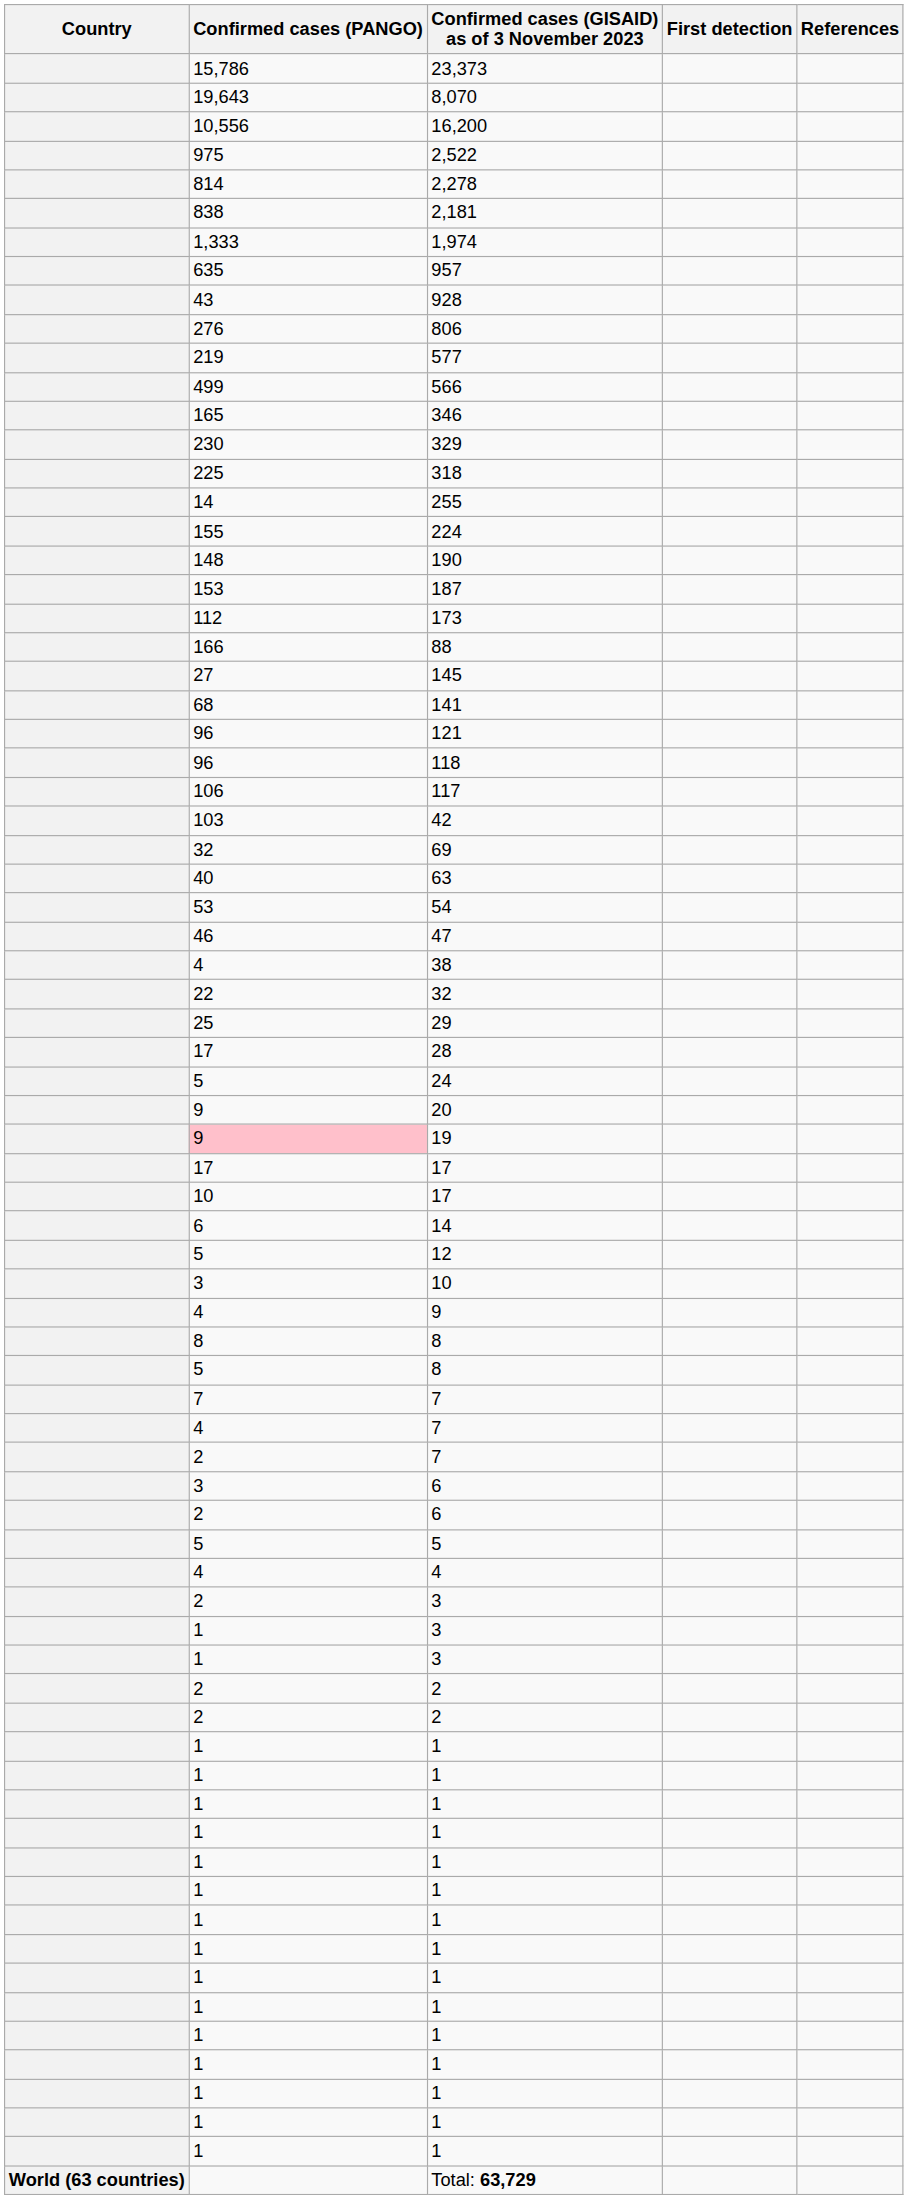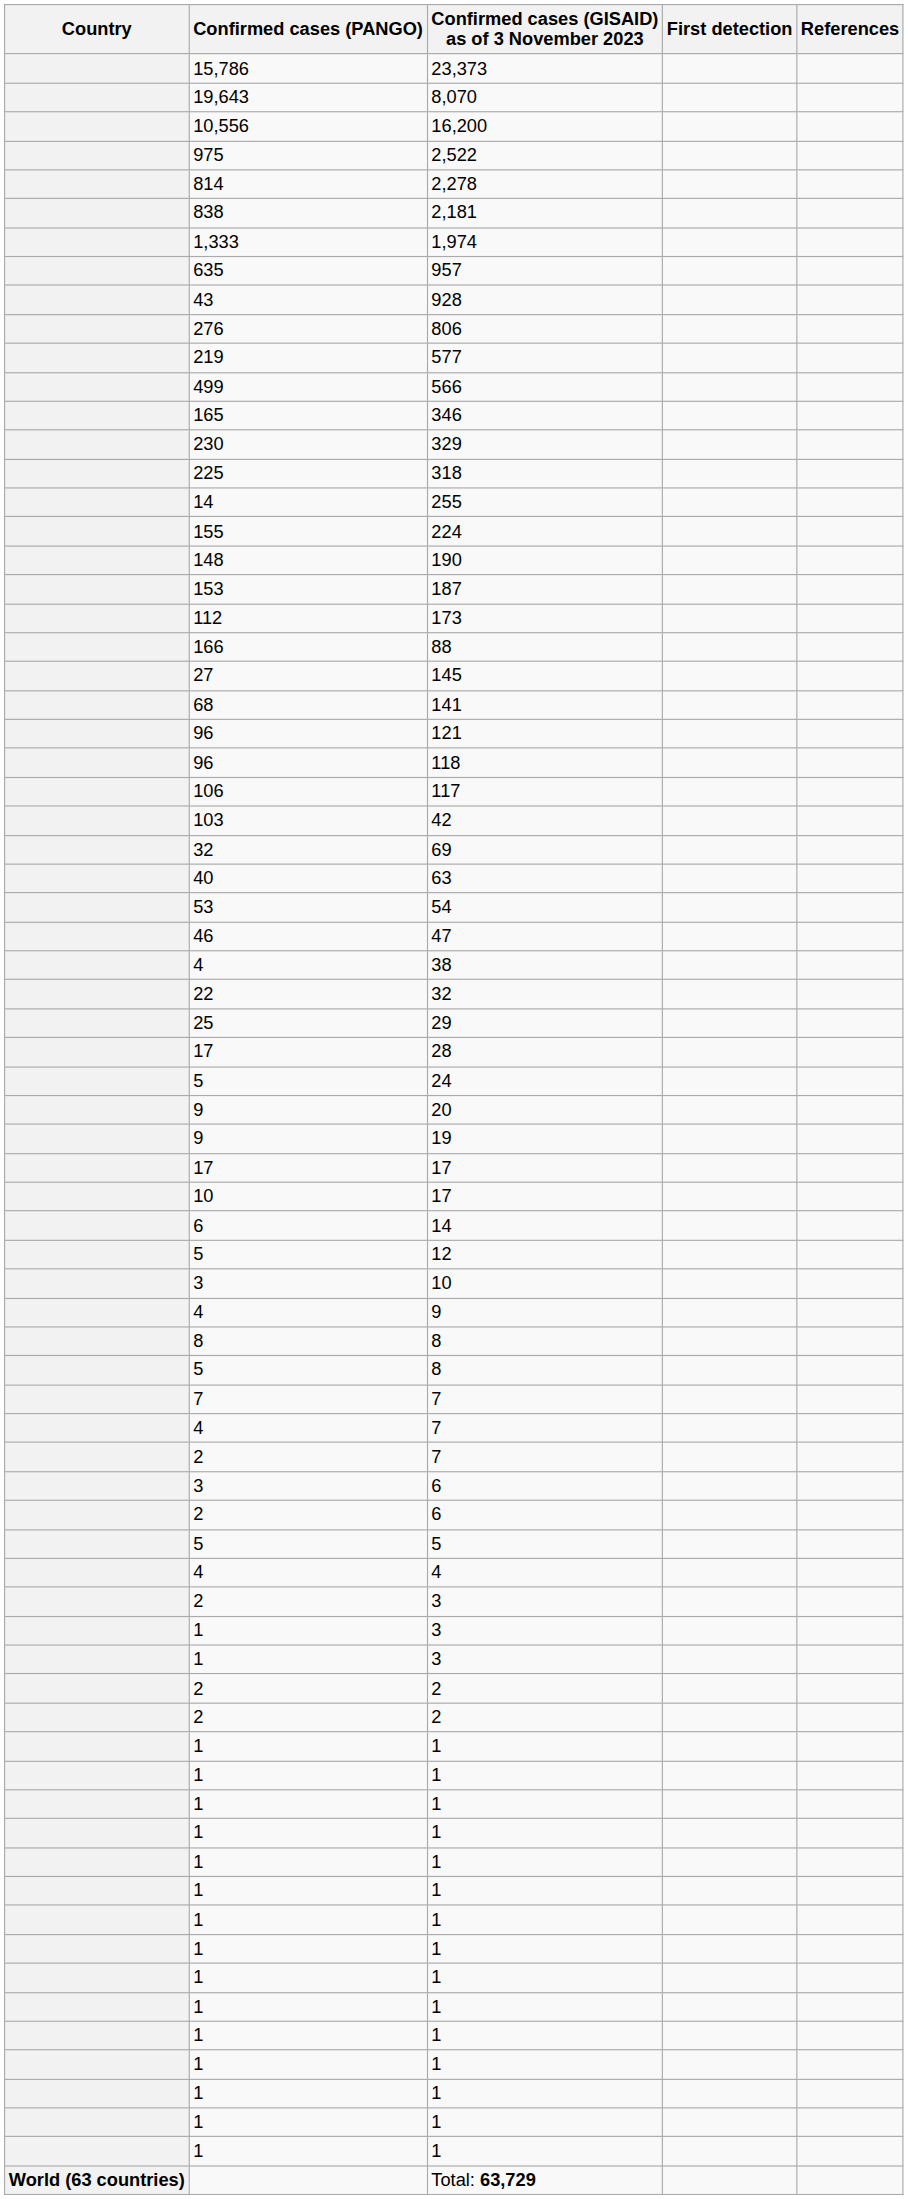19 | Confirmed cases (PANGO): pink background -> no background
